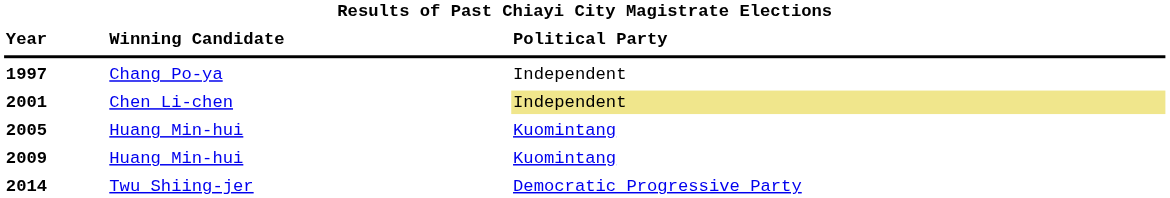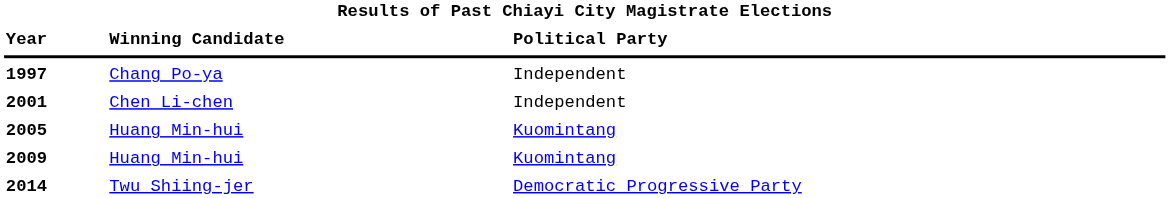2001 | column 3: khaki background -> no background
